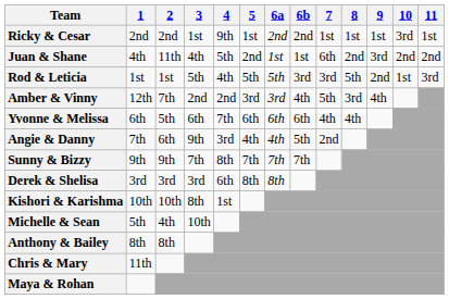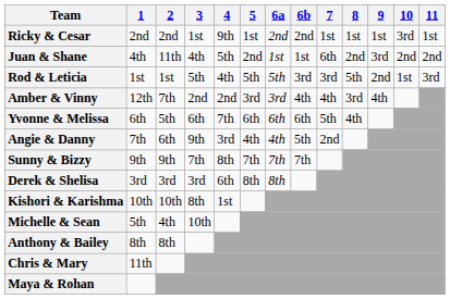Amber & Vinny | 7: 5th -> 4th
Yvonne & Melissa | 7: 4th -> 5th
